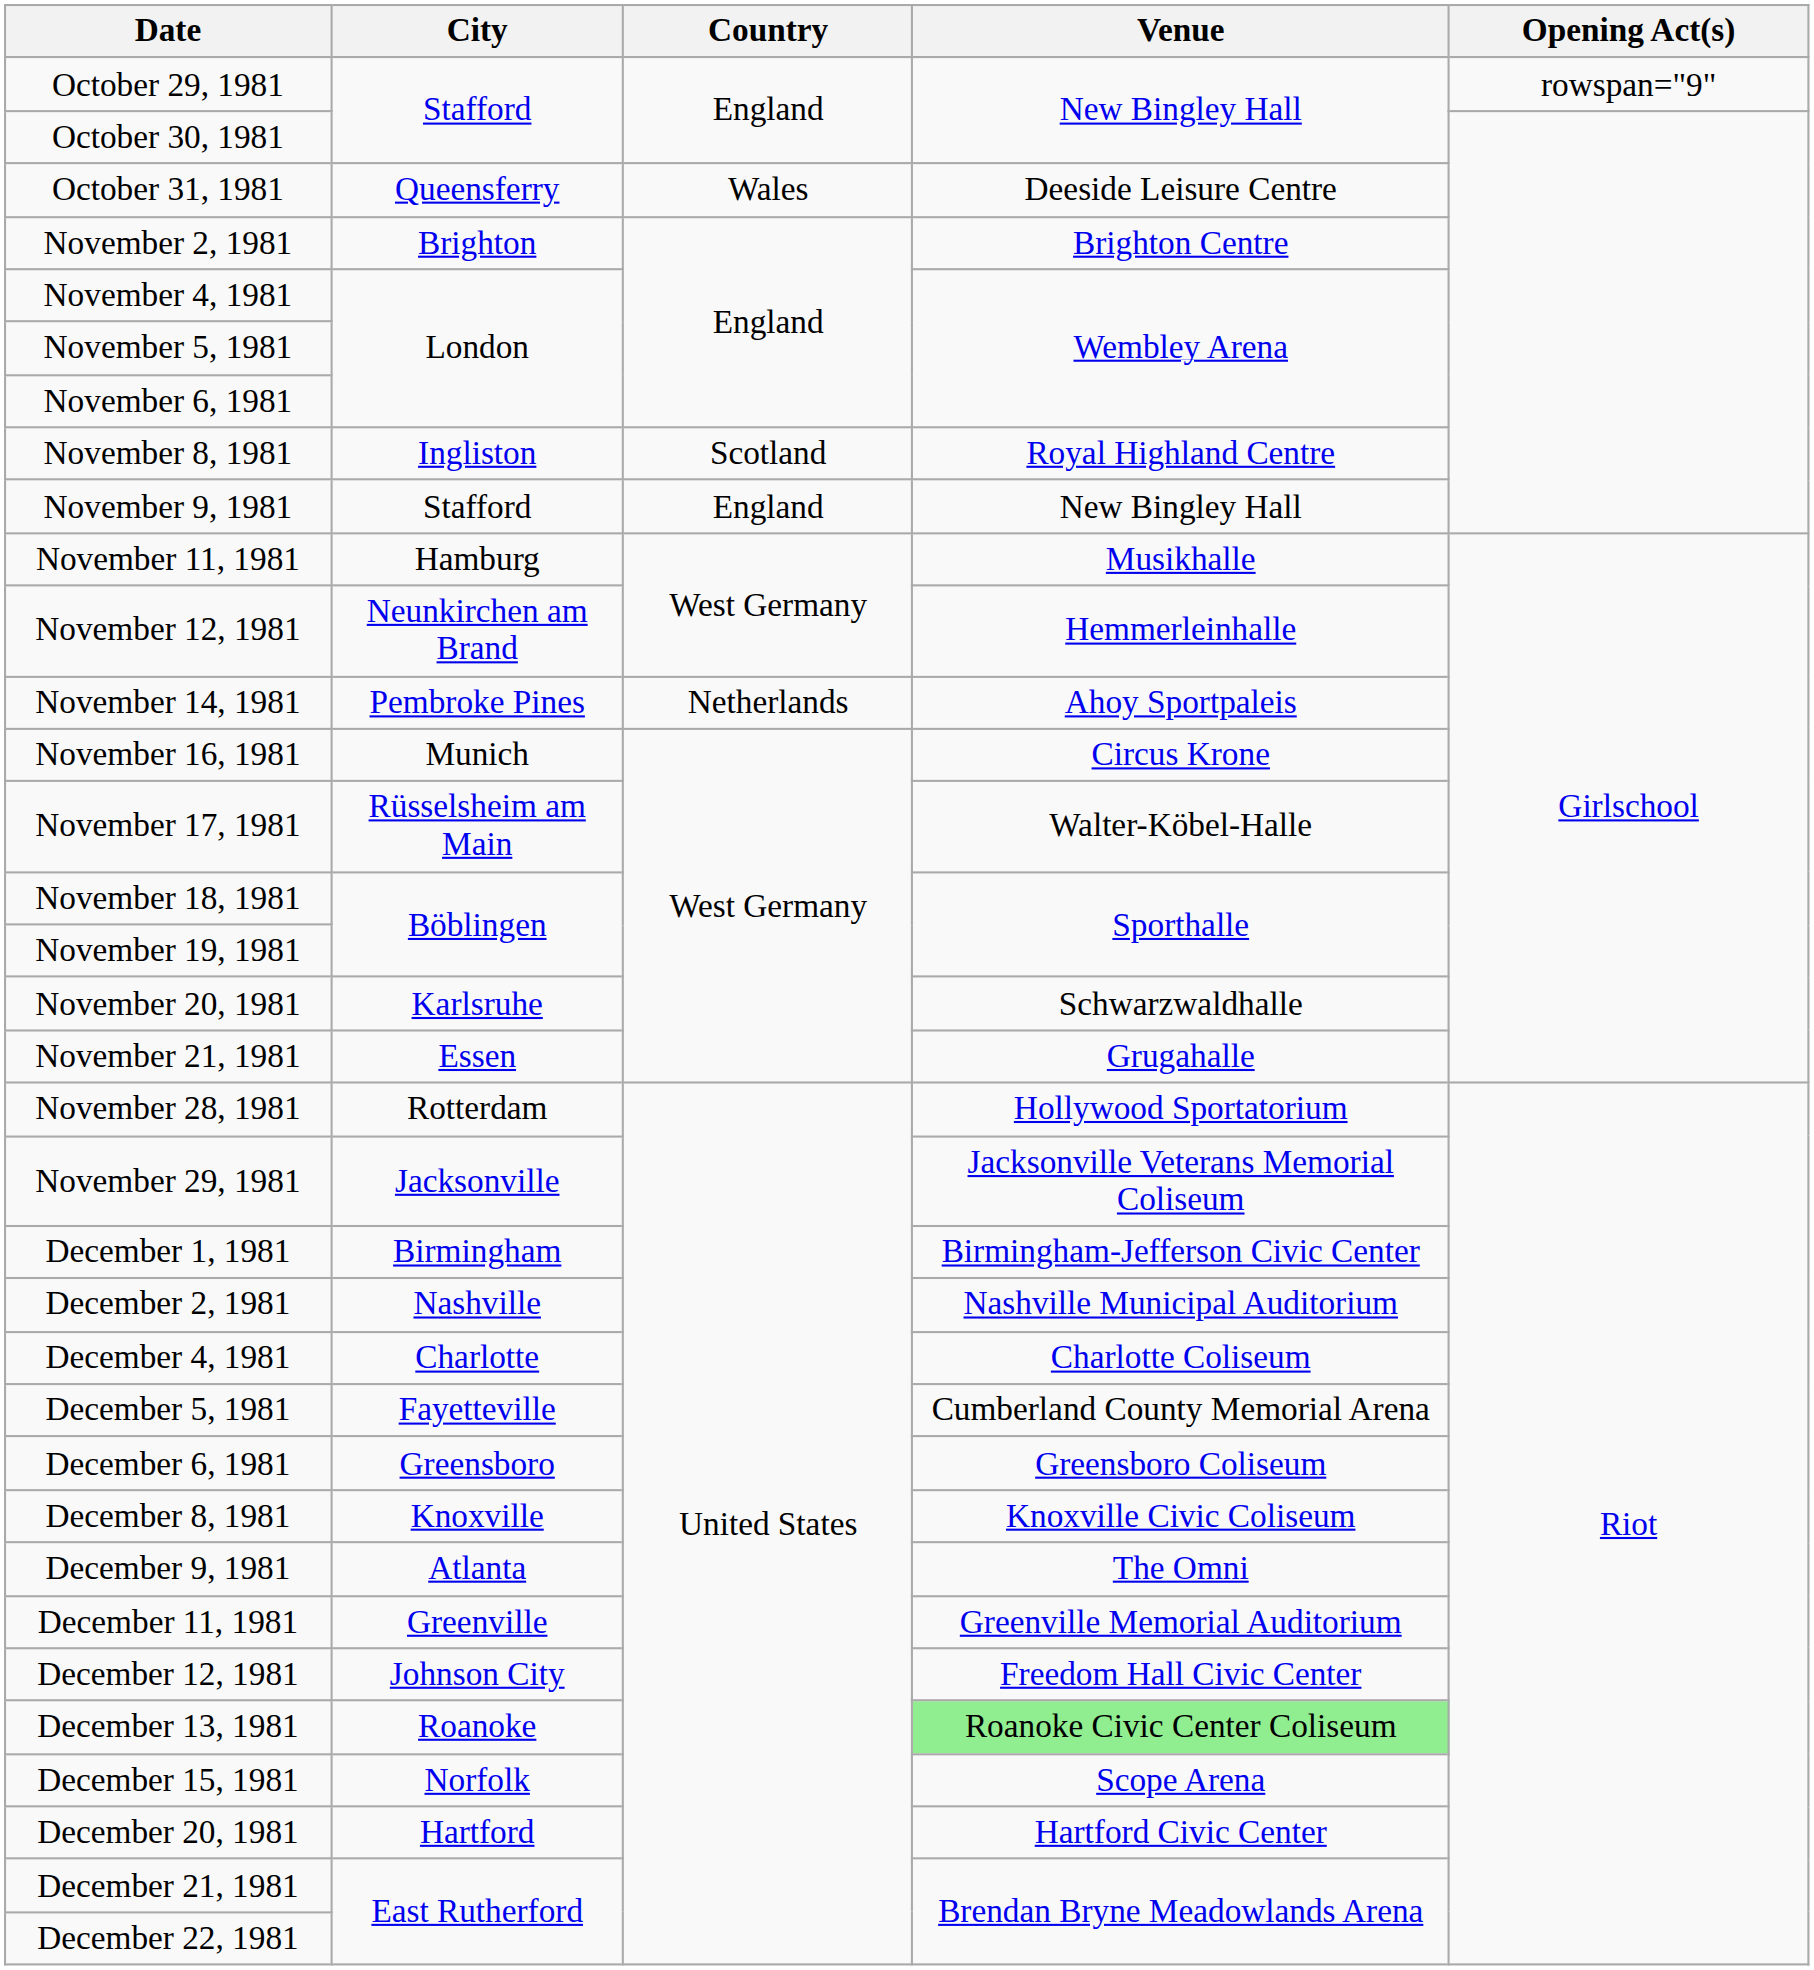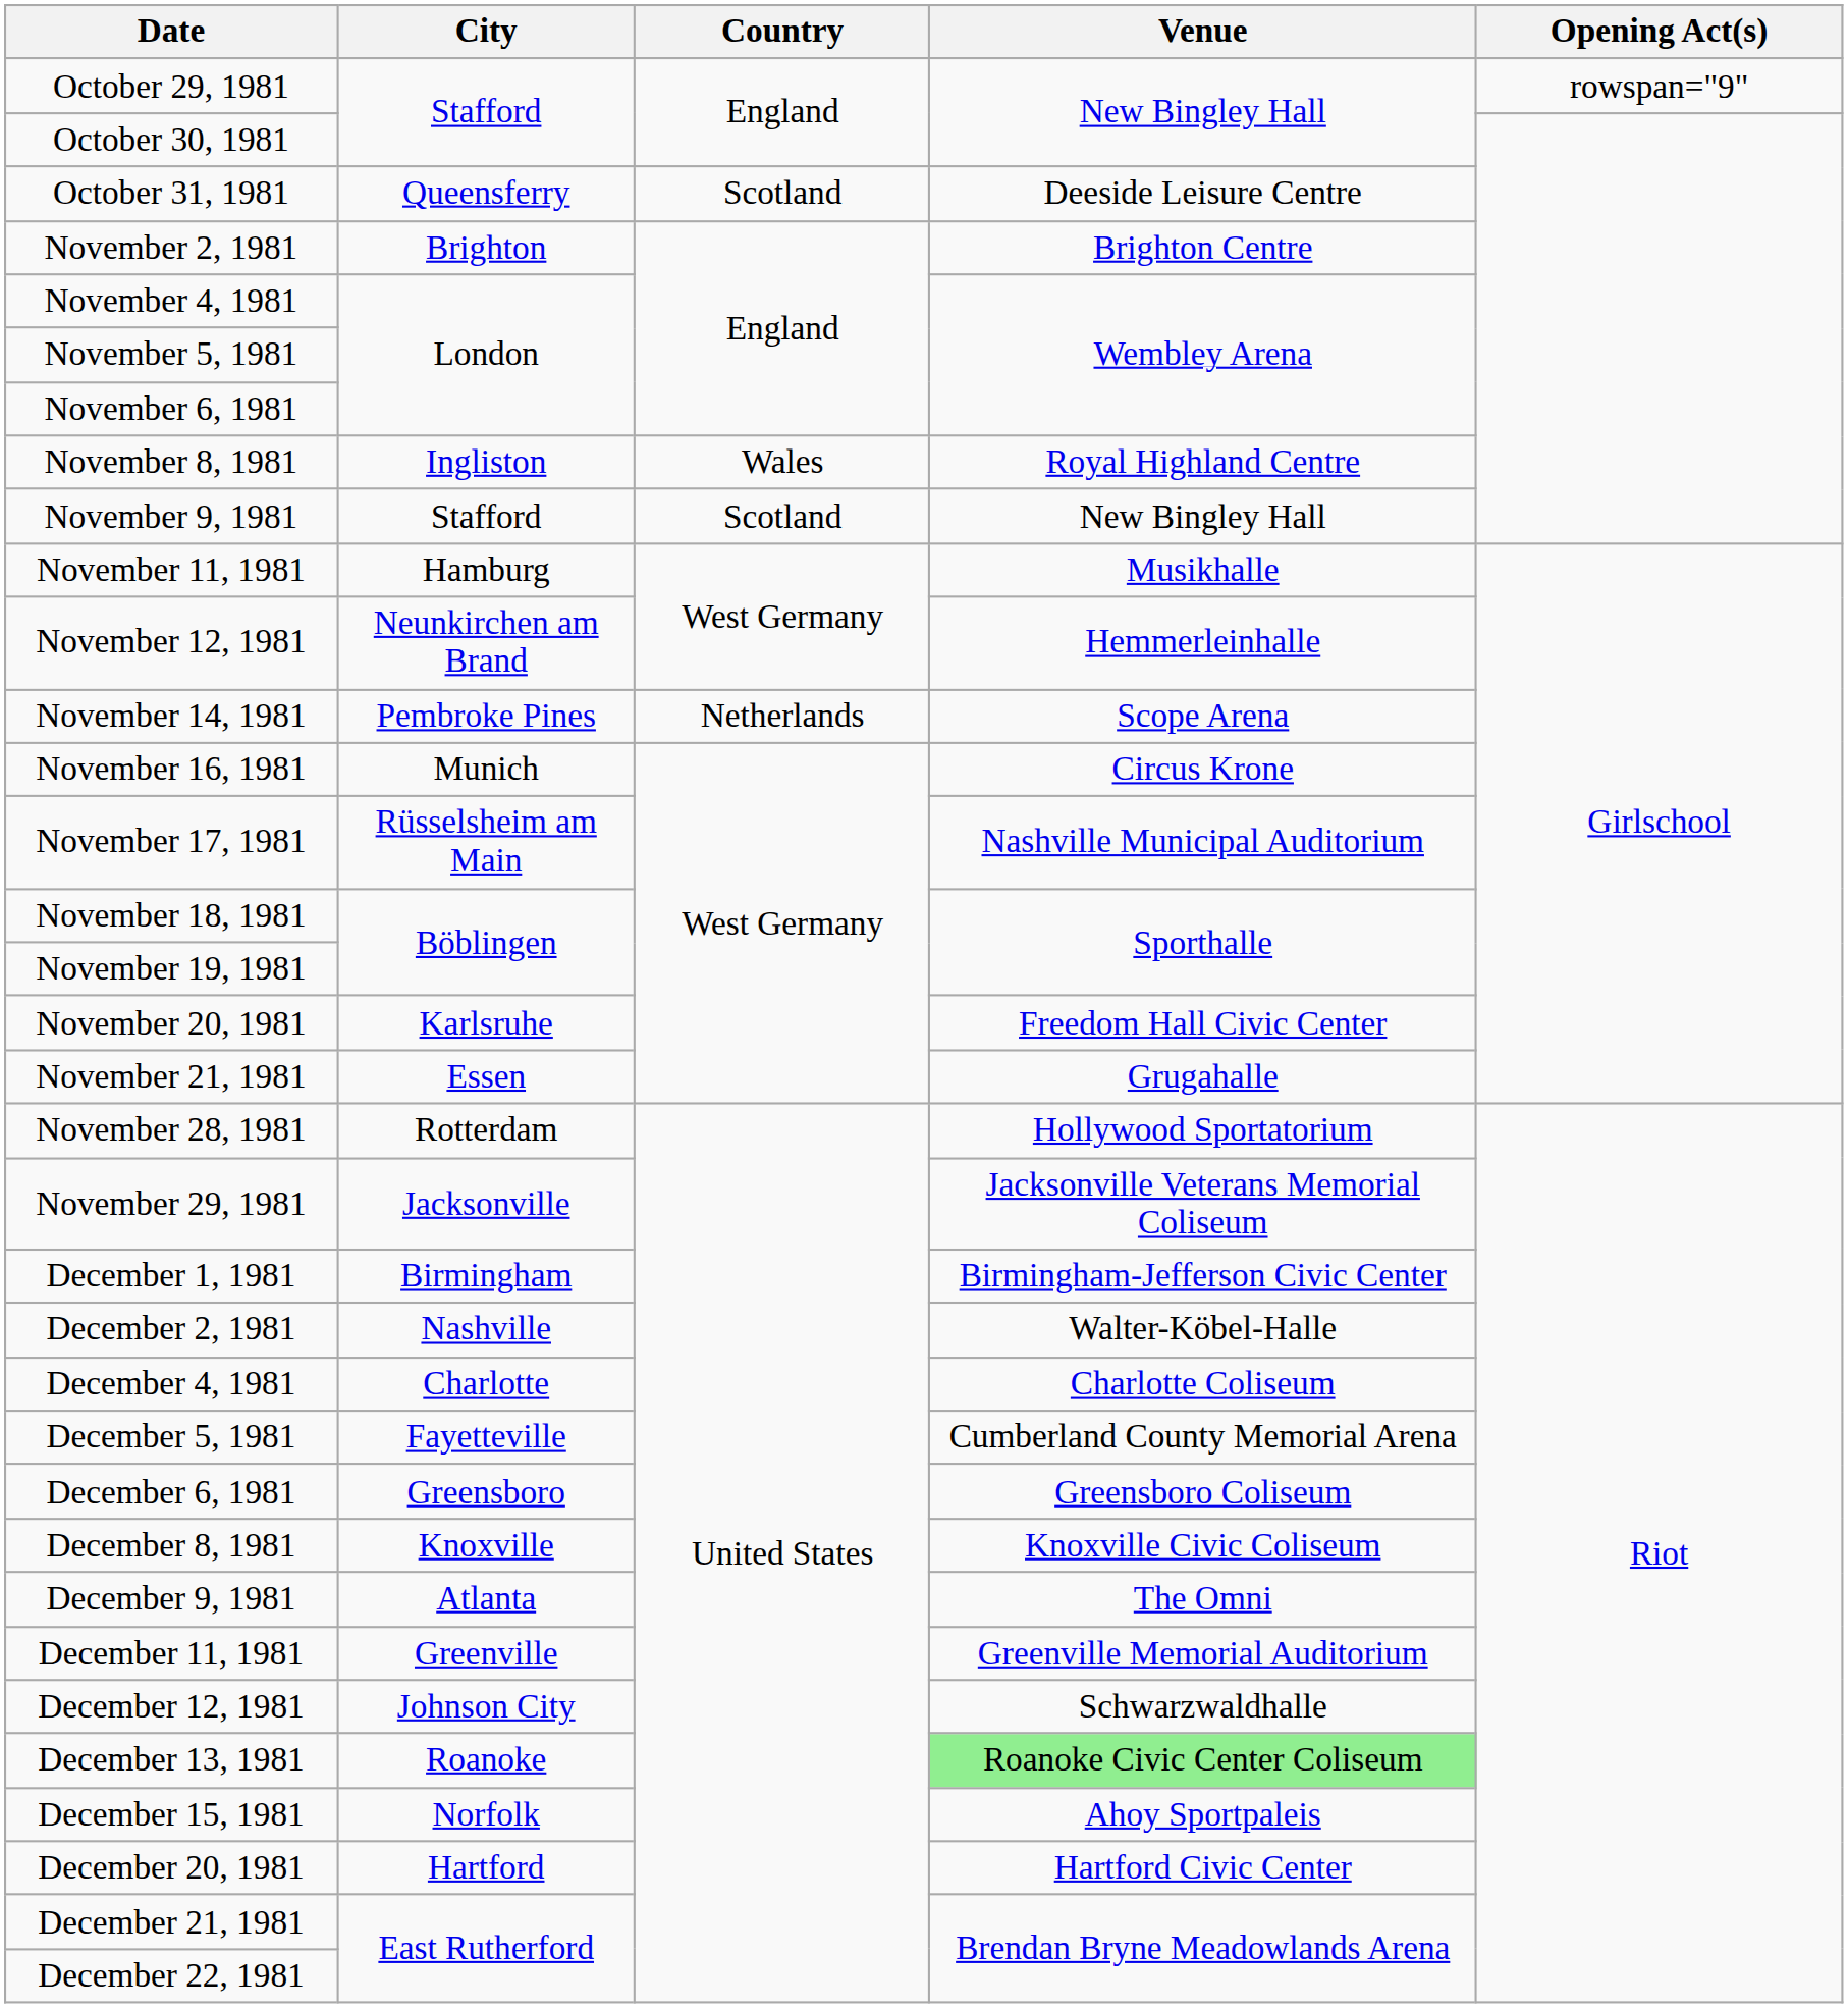October 31, 1981 | Country: Wales -> Scotland
November 8, 1981 | Country: Scotland -> Wales
November 9, 1981 | Country: England -> Scotland
November 14, 1981 | Venue: Ahoy Sportpaleis -> Scope Arena
November 17, 1981 | Venue: Walter-Köbel-Halle -> Nashville Municipal Auditorium
November 20, 1981 | Venue: Schwarzwaldhalle -> Freedom Hall Civic Center
December 2, 1981 | Venue: Nashville Municipal Auditorium -> Walter-Köbel-Halle
December 12, 1981 | Venue: Freedom Hall Civic Center -> Schwarzwaldhalle
December 15, 1981 | Venue: Scope Arena -> Ahoy Sportpaleis
